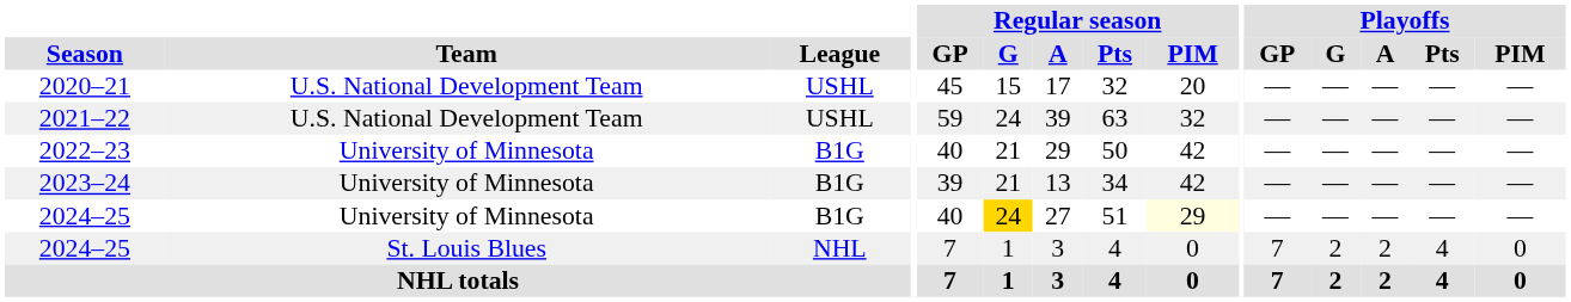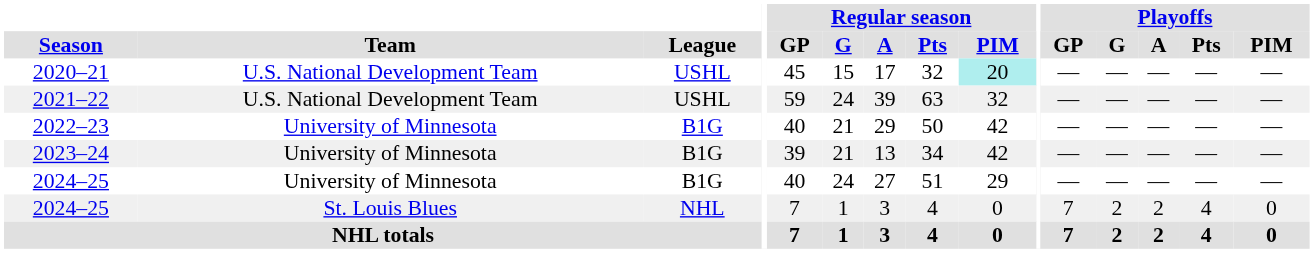2020–21 | Regular season / PIM: no background -> paleturquoise background
2024–25 / University of Minnesota | Regular season / G: gold background -> no background
2024–25 / University of Minnesota | Regular season / PIM: lightyellow background -> no background
